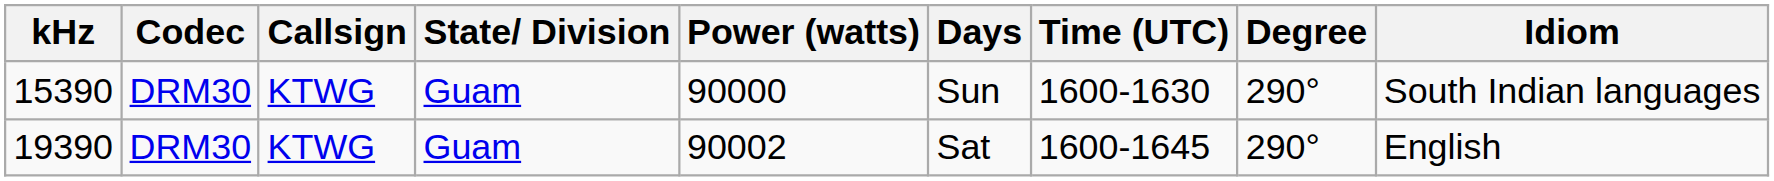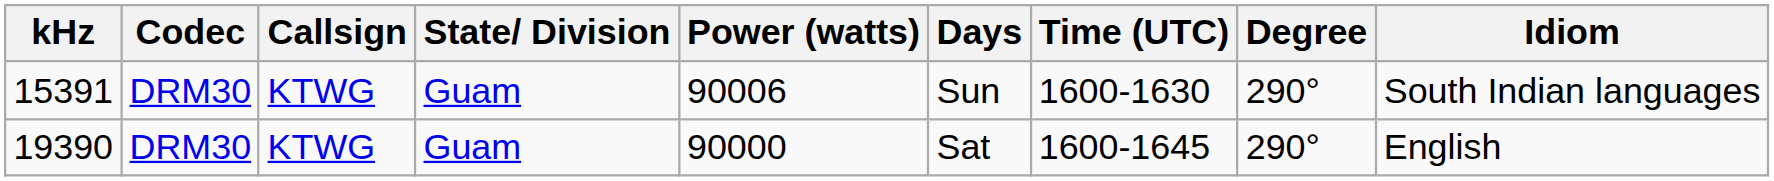row 2 | kHz: 15390 -> 15391
row 2 | Power (watts): 90000 -> 90006
row 3 | Power (watts): 90002 -> 90000
